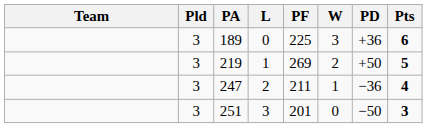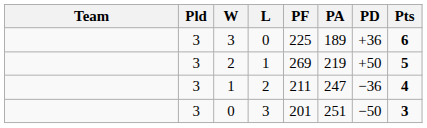columns swapped: W <-> PA
